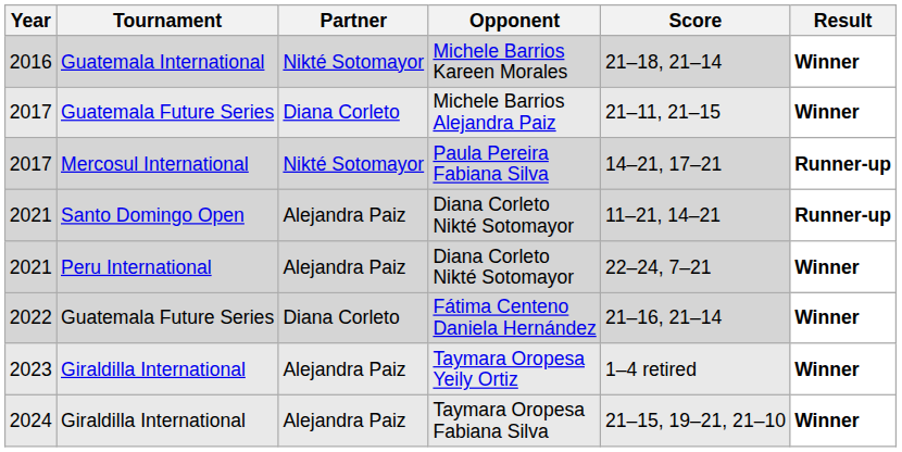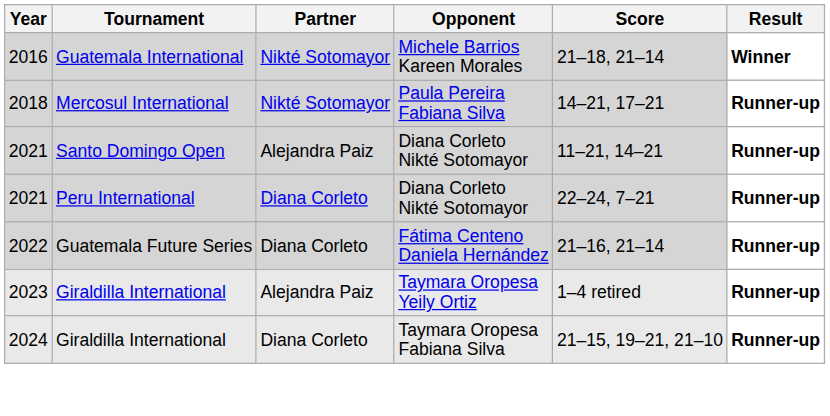- row: 2017 | Guatemala Future Series | Diana Corleto | Michele Barrios Alejandra Paiz | 21–11, 21–15 | Winner
Paula Pereira Fabiana Silva | Year: 2017 -> 2018
Peru International / Diana Corleto Nikté Sotomayor | Partner: Alejandra Paiz -> Diana Corleto
Peru International / Diana Corleto Nikté Sotomayor | Result: Winner -> Runner-up
Fátima Centeno Daniela Hernández | Result: Winner -> Runner-up
Taymara Oropesa Yeily Ortiz | Result: Winner -> Runner-up
Taymara Oropesa Fabiana Silva | Partner: Alejandra Paiz -> Diana Corleto
Taymara Oropesa Fabiana Silva | Result: Winner -> Runner-up
